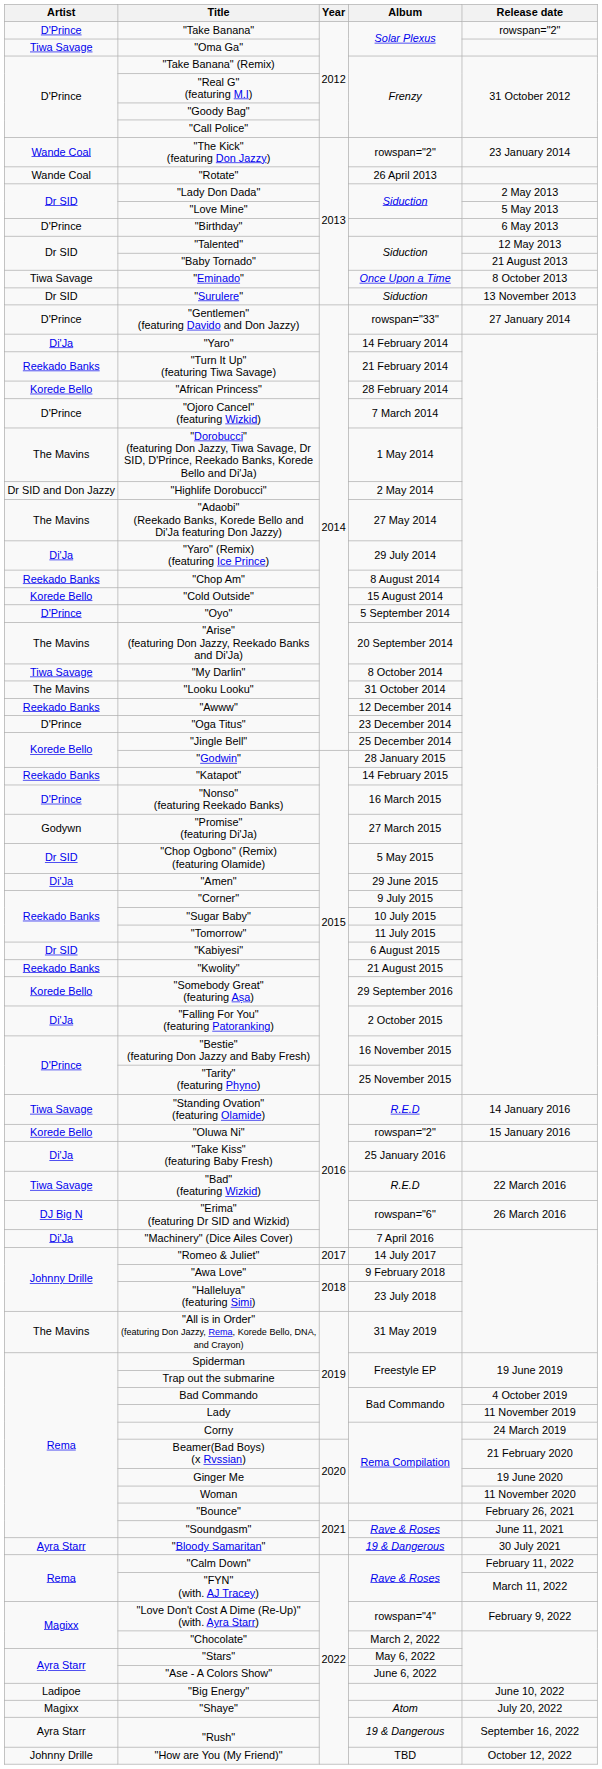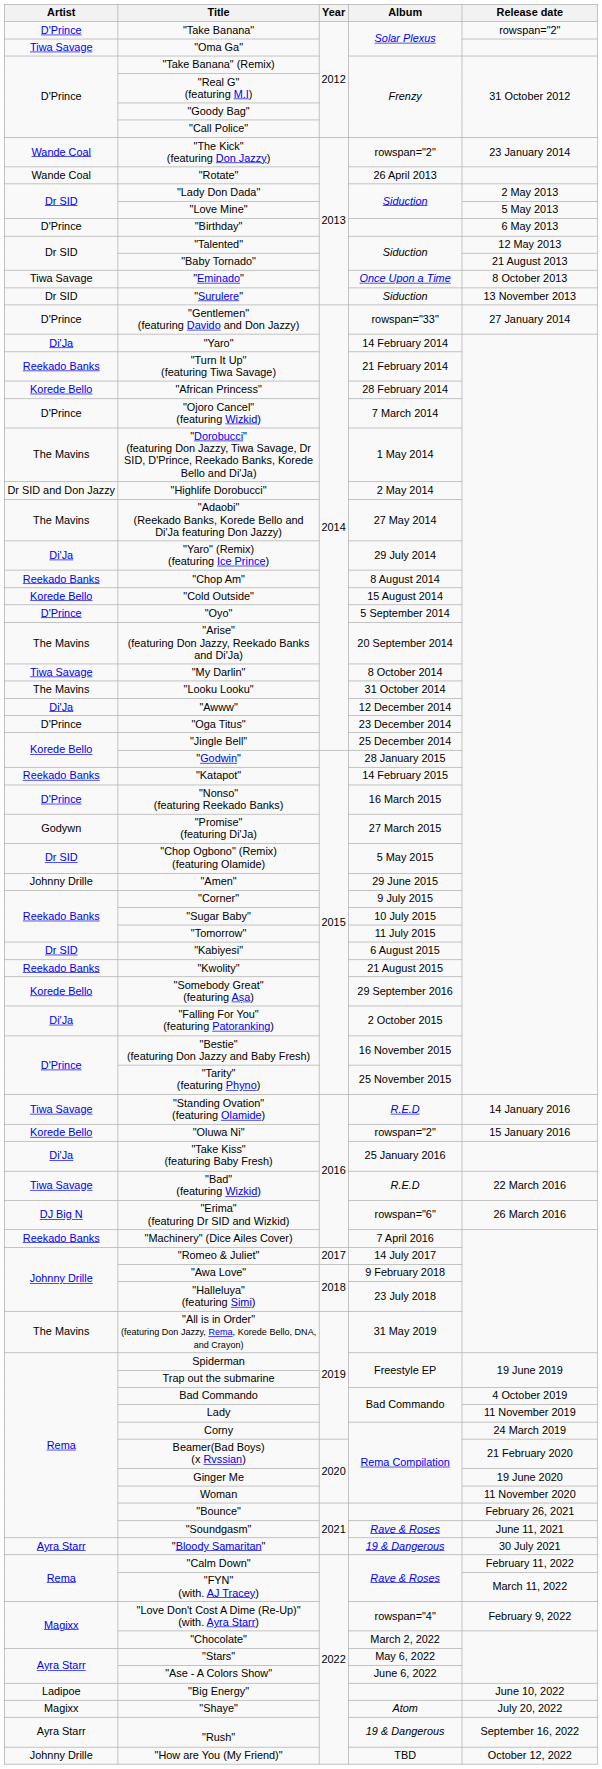"Awww" | Artist: Reekado Banks -> Di'Ja
"Amen" | Artist: Di'Ja -> Johnny Drille
"Machinery" (Dice Ailes Cover) | Artist: Di'Ja -> Reekado Banks
